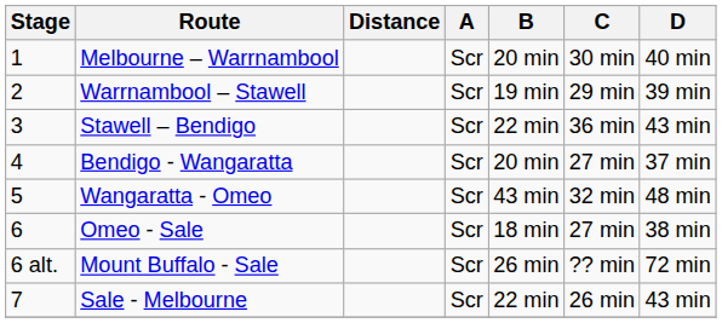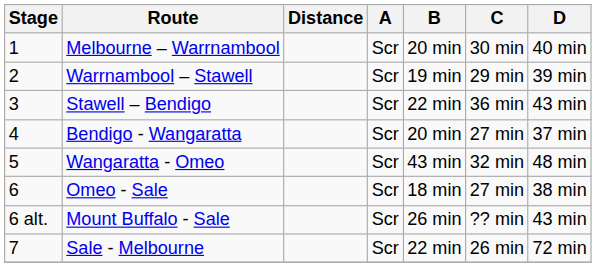Mount Buffalo - Sale | D: 72 min -> 43 min
Sale - Melbourne | D: 43 min -> 72 min
